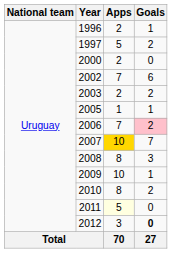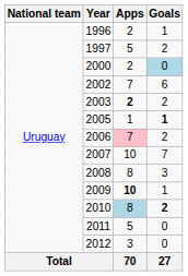2000 | Goals: no background -> lightblue background
2003 | Apps: normal -> bold
2005 | Goals: normal -> bold
2006 | Apps: no background -> pink background
2006 | Goals: pink background -> no background
2007 | Apps: gold background -> no background
2009 | Apps: normal -> bold
2010 | Apps: no background -> lightblue background
2010 | Goals: normal -> bold
2011 | Apps: lightyellow background -> no background
2012 | Goals: bold -> normal
